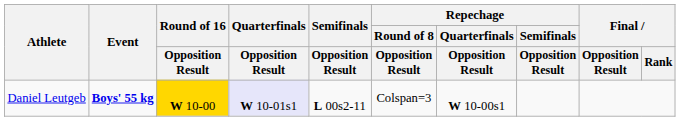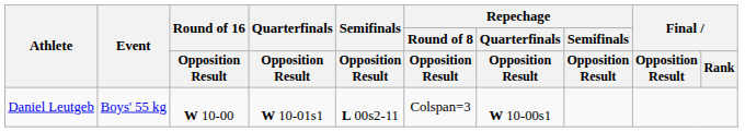Daniel Leutgeb | Event: bold -> normal
Daniel Leutgeb | Round of 16 / Opposition Result: gold background -> no background
Daniel Leutgeb | Quarterfinals / Opposition Result: lavender background -> no background
